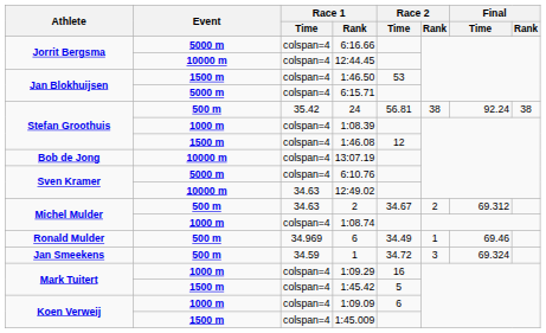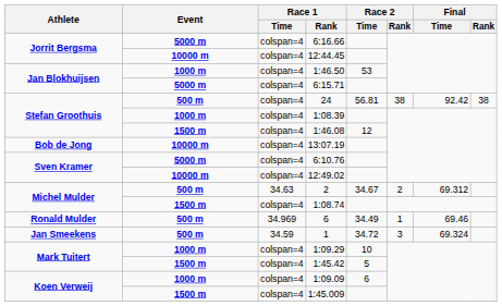1:46.50 | Event: 1500 m -> 1000 m
24 | Race 1 / Time: 35.42 -> colspan=4
24 | Final / Time: 92.24 -> 92.42
12:49.02 | Race 1 / Time: 34.63 -> colspan=4
1:08.74 | Event: 1000 m -> 1500 m
1:09.29 | Race 2 / Time: 16 -> 10
